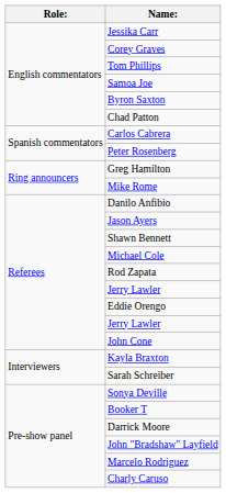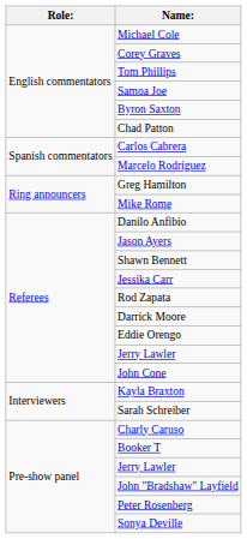row 2 | Name:: Jessika Carr -> Michael Cole
row 9 | Name:: Peter Rosenberg -> Marcelo Rodriguez
row 15 | Name:: Michael Cole -> Jessika Carr
row 17 | Name:: Jerry Lawler -> Darrick Moore
row 23 | Name:: Sonya Deville -> Charly Caruso
row 25 | Name:: Darrick Moore -> Jerry Lawler
row 27 | Name:: Marcelo Rodriguez -> Peter Rosenberg
row 28 | Name:: Charly Caruso -> Sonya Deville
